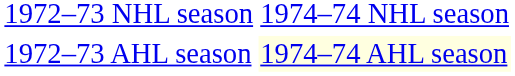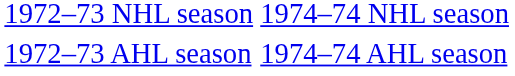1972–73 AHL season | column 2: lightyellow background -> no background
